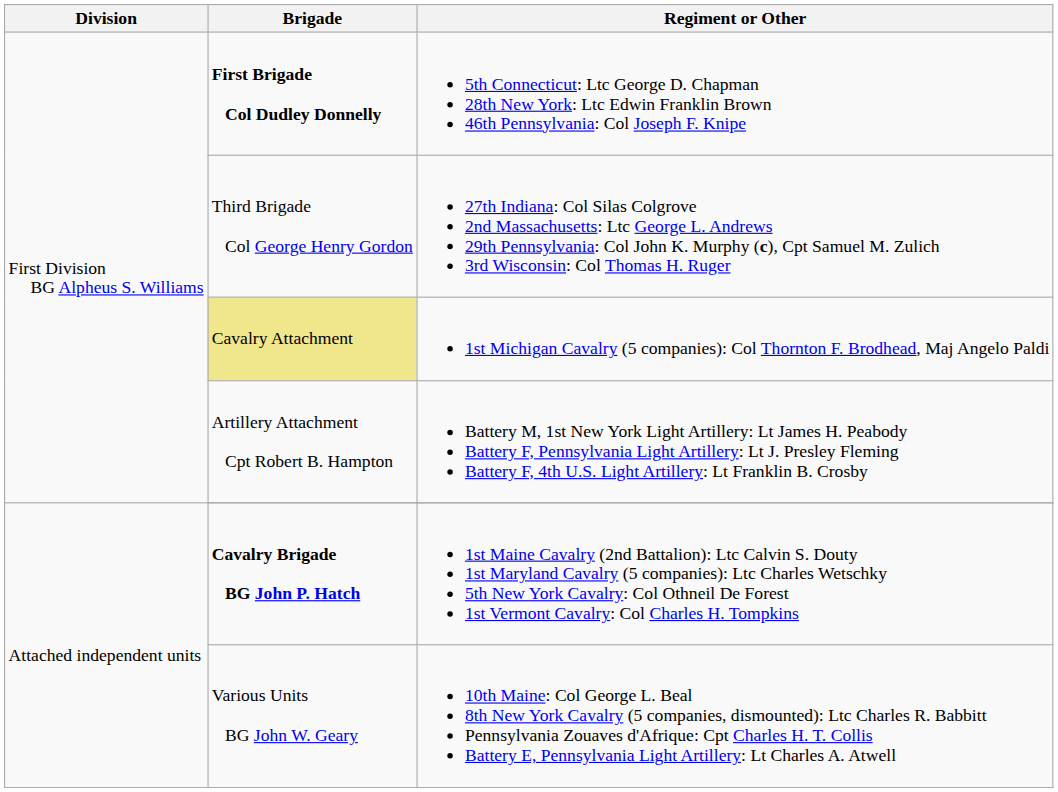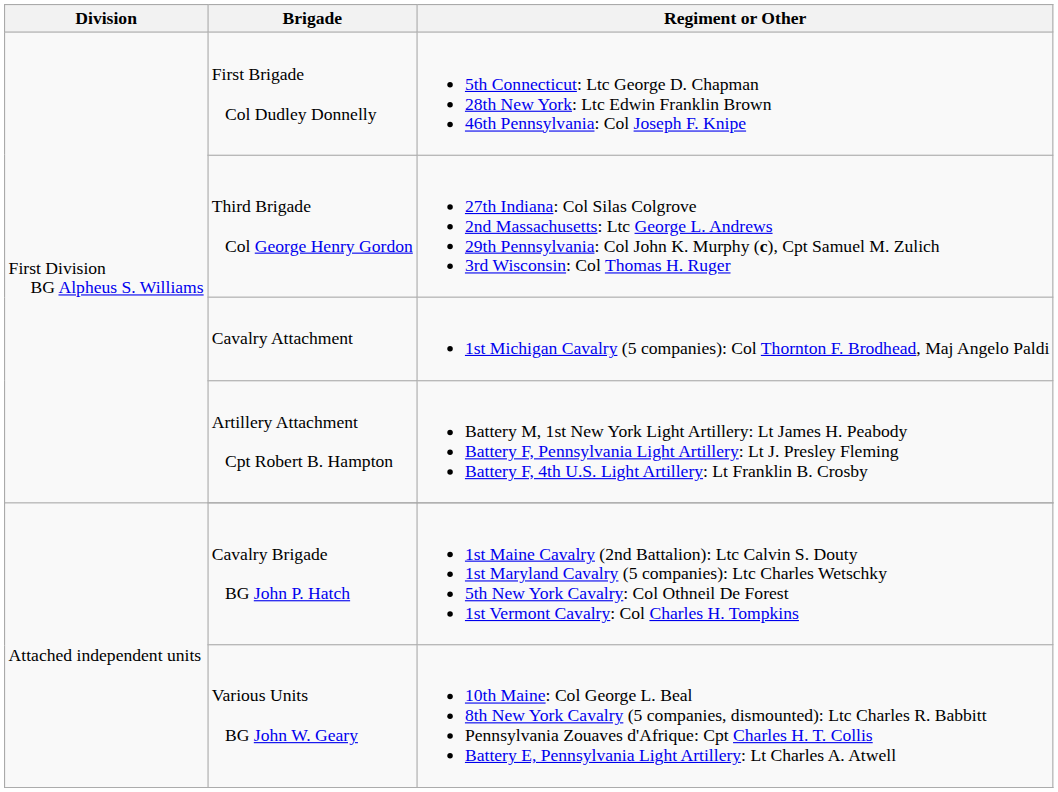First Brigade Col Dudley Donnelly | Brigade: bold -> normal
Cavalry Attachment | Brigade: khaki background -> no background
Cavalry Brigade BG John P. Hatch | Brigade: bold -> normal
